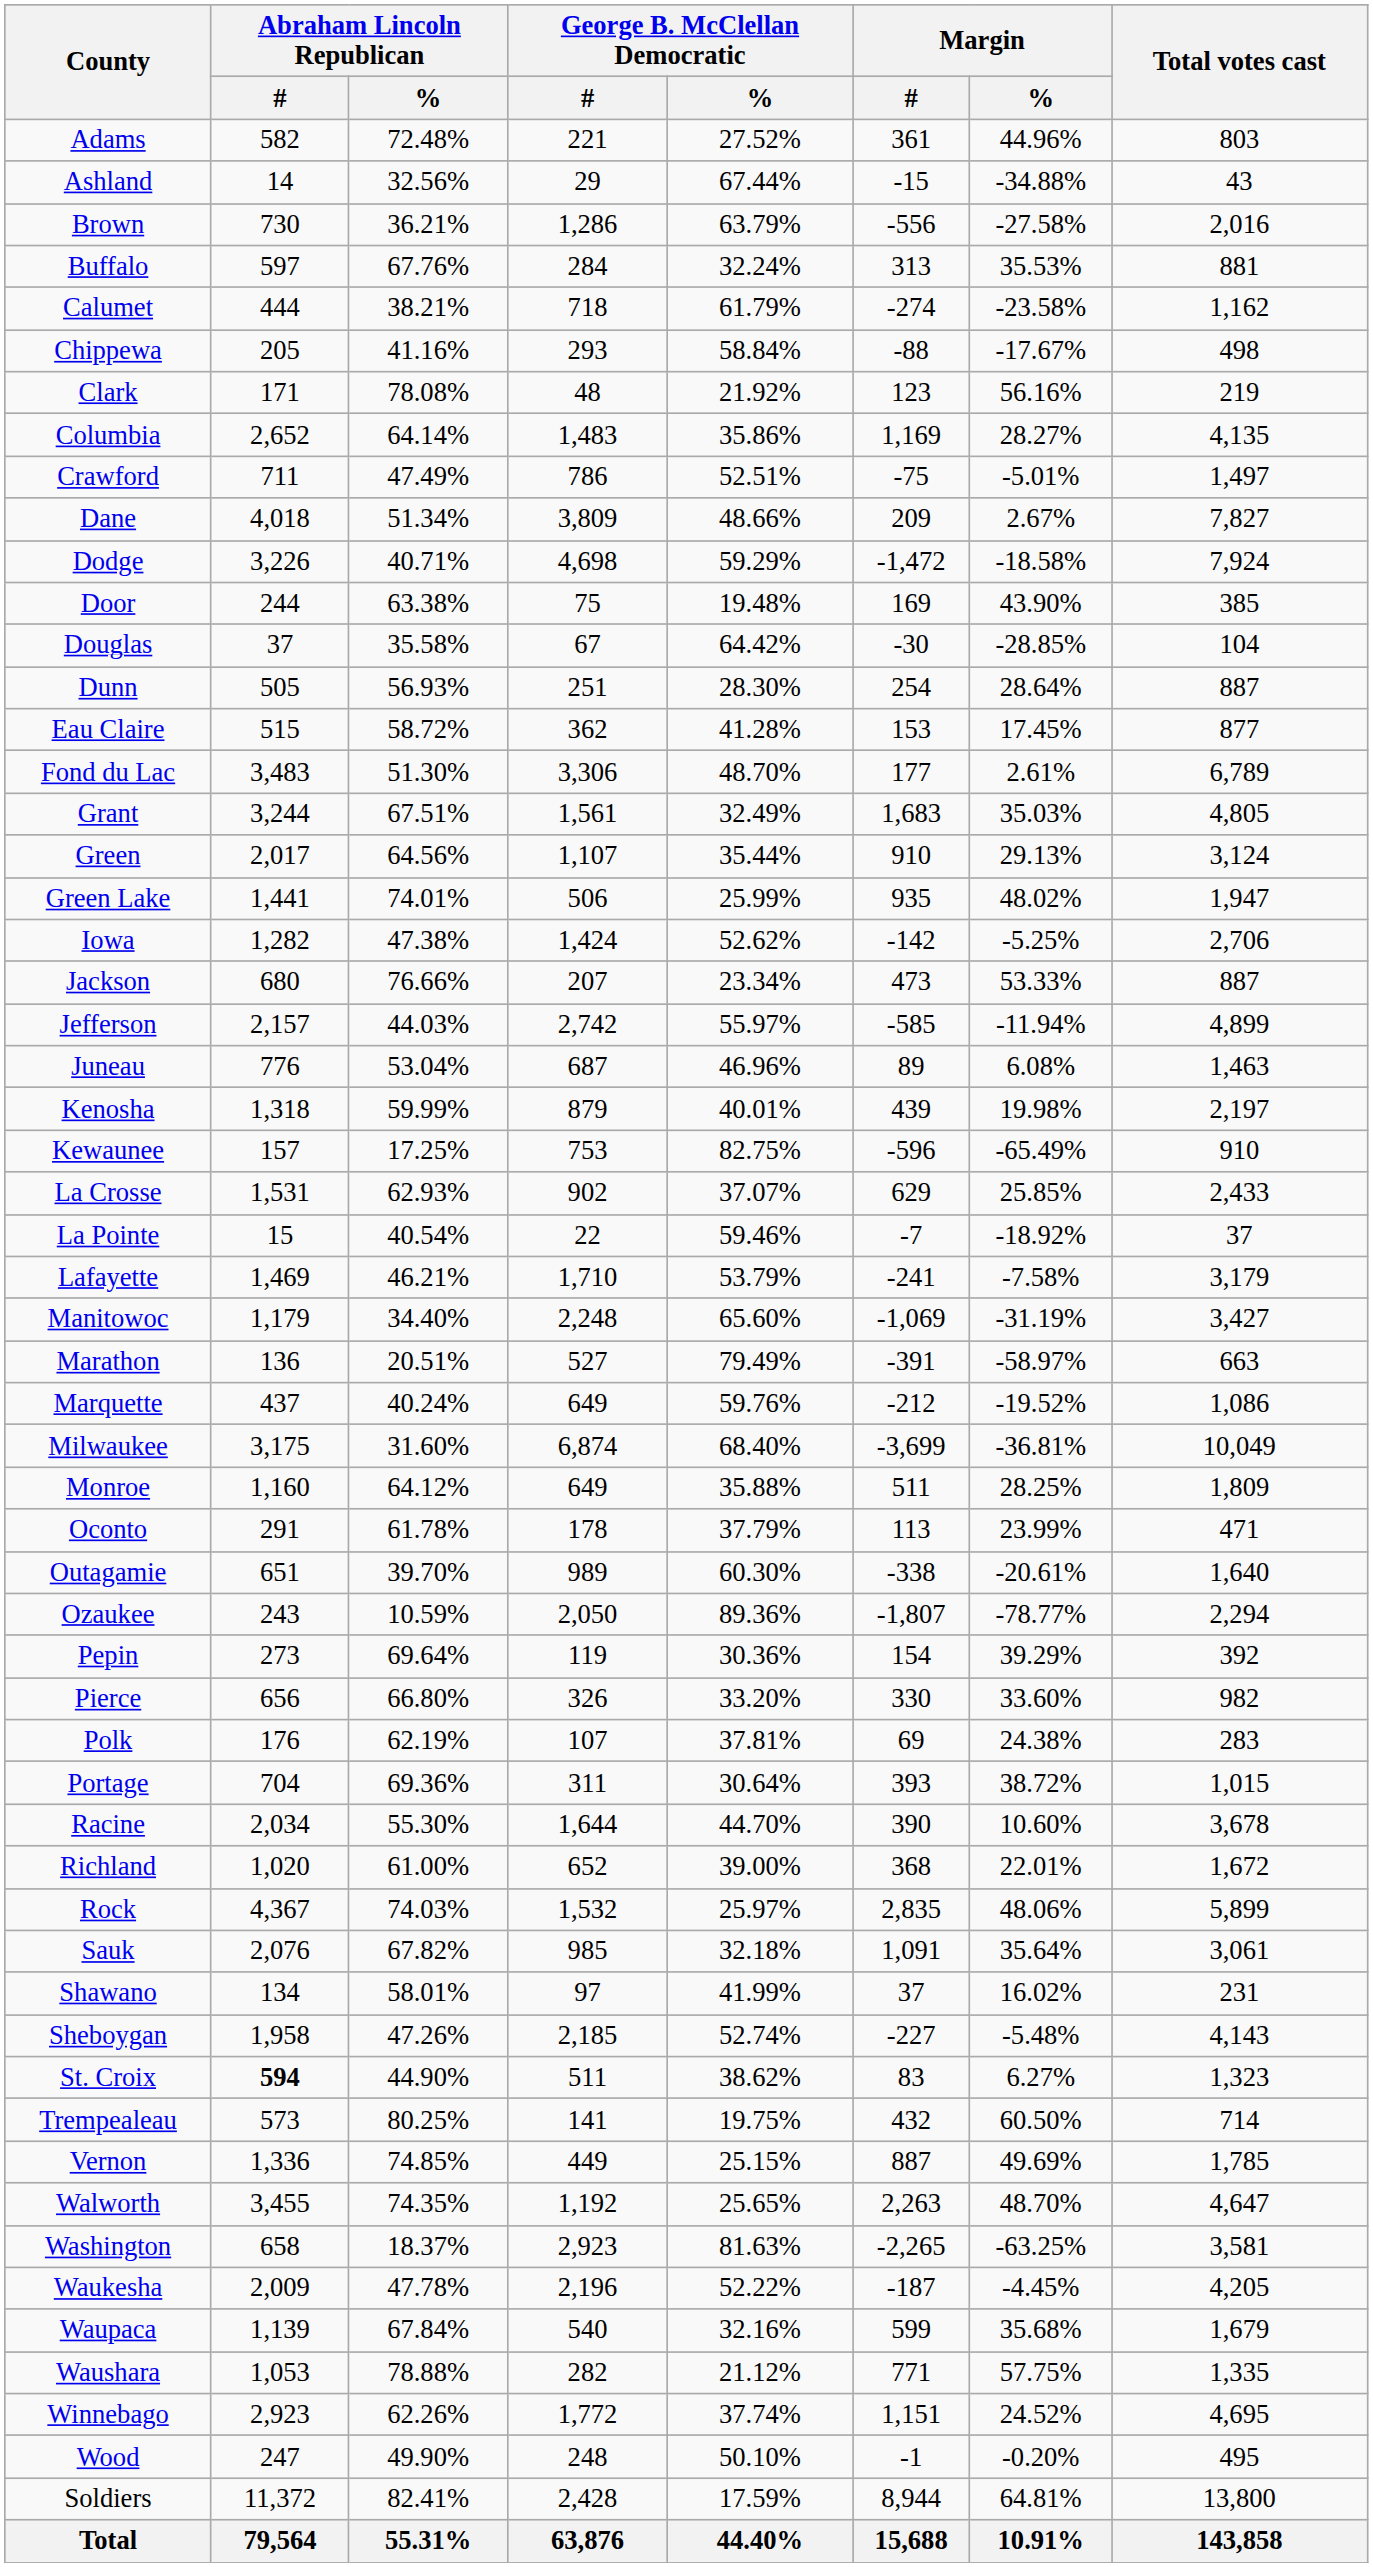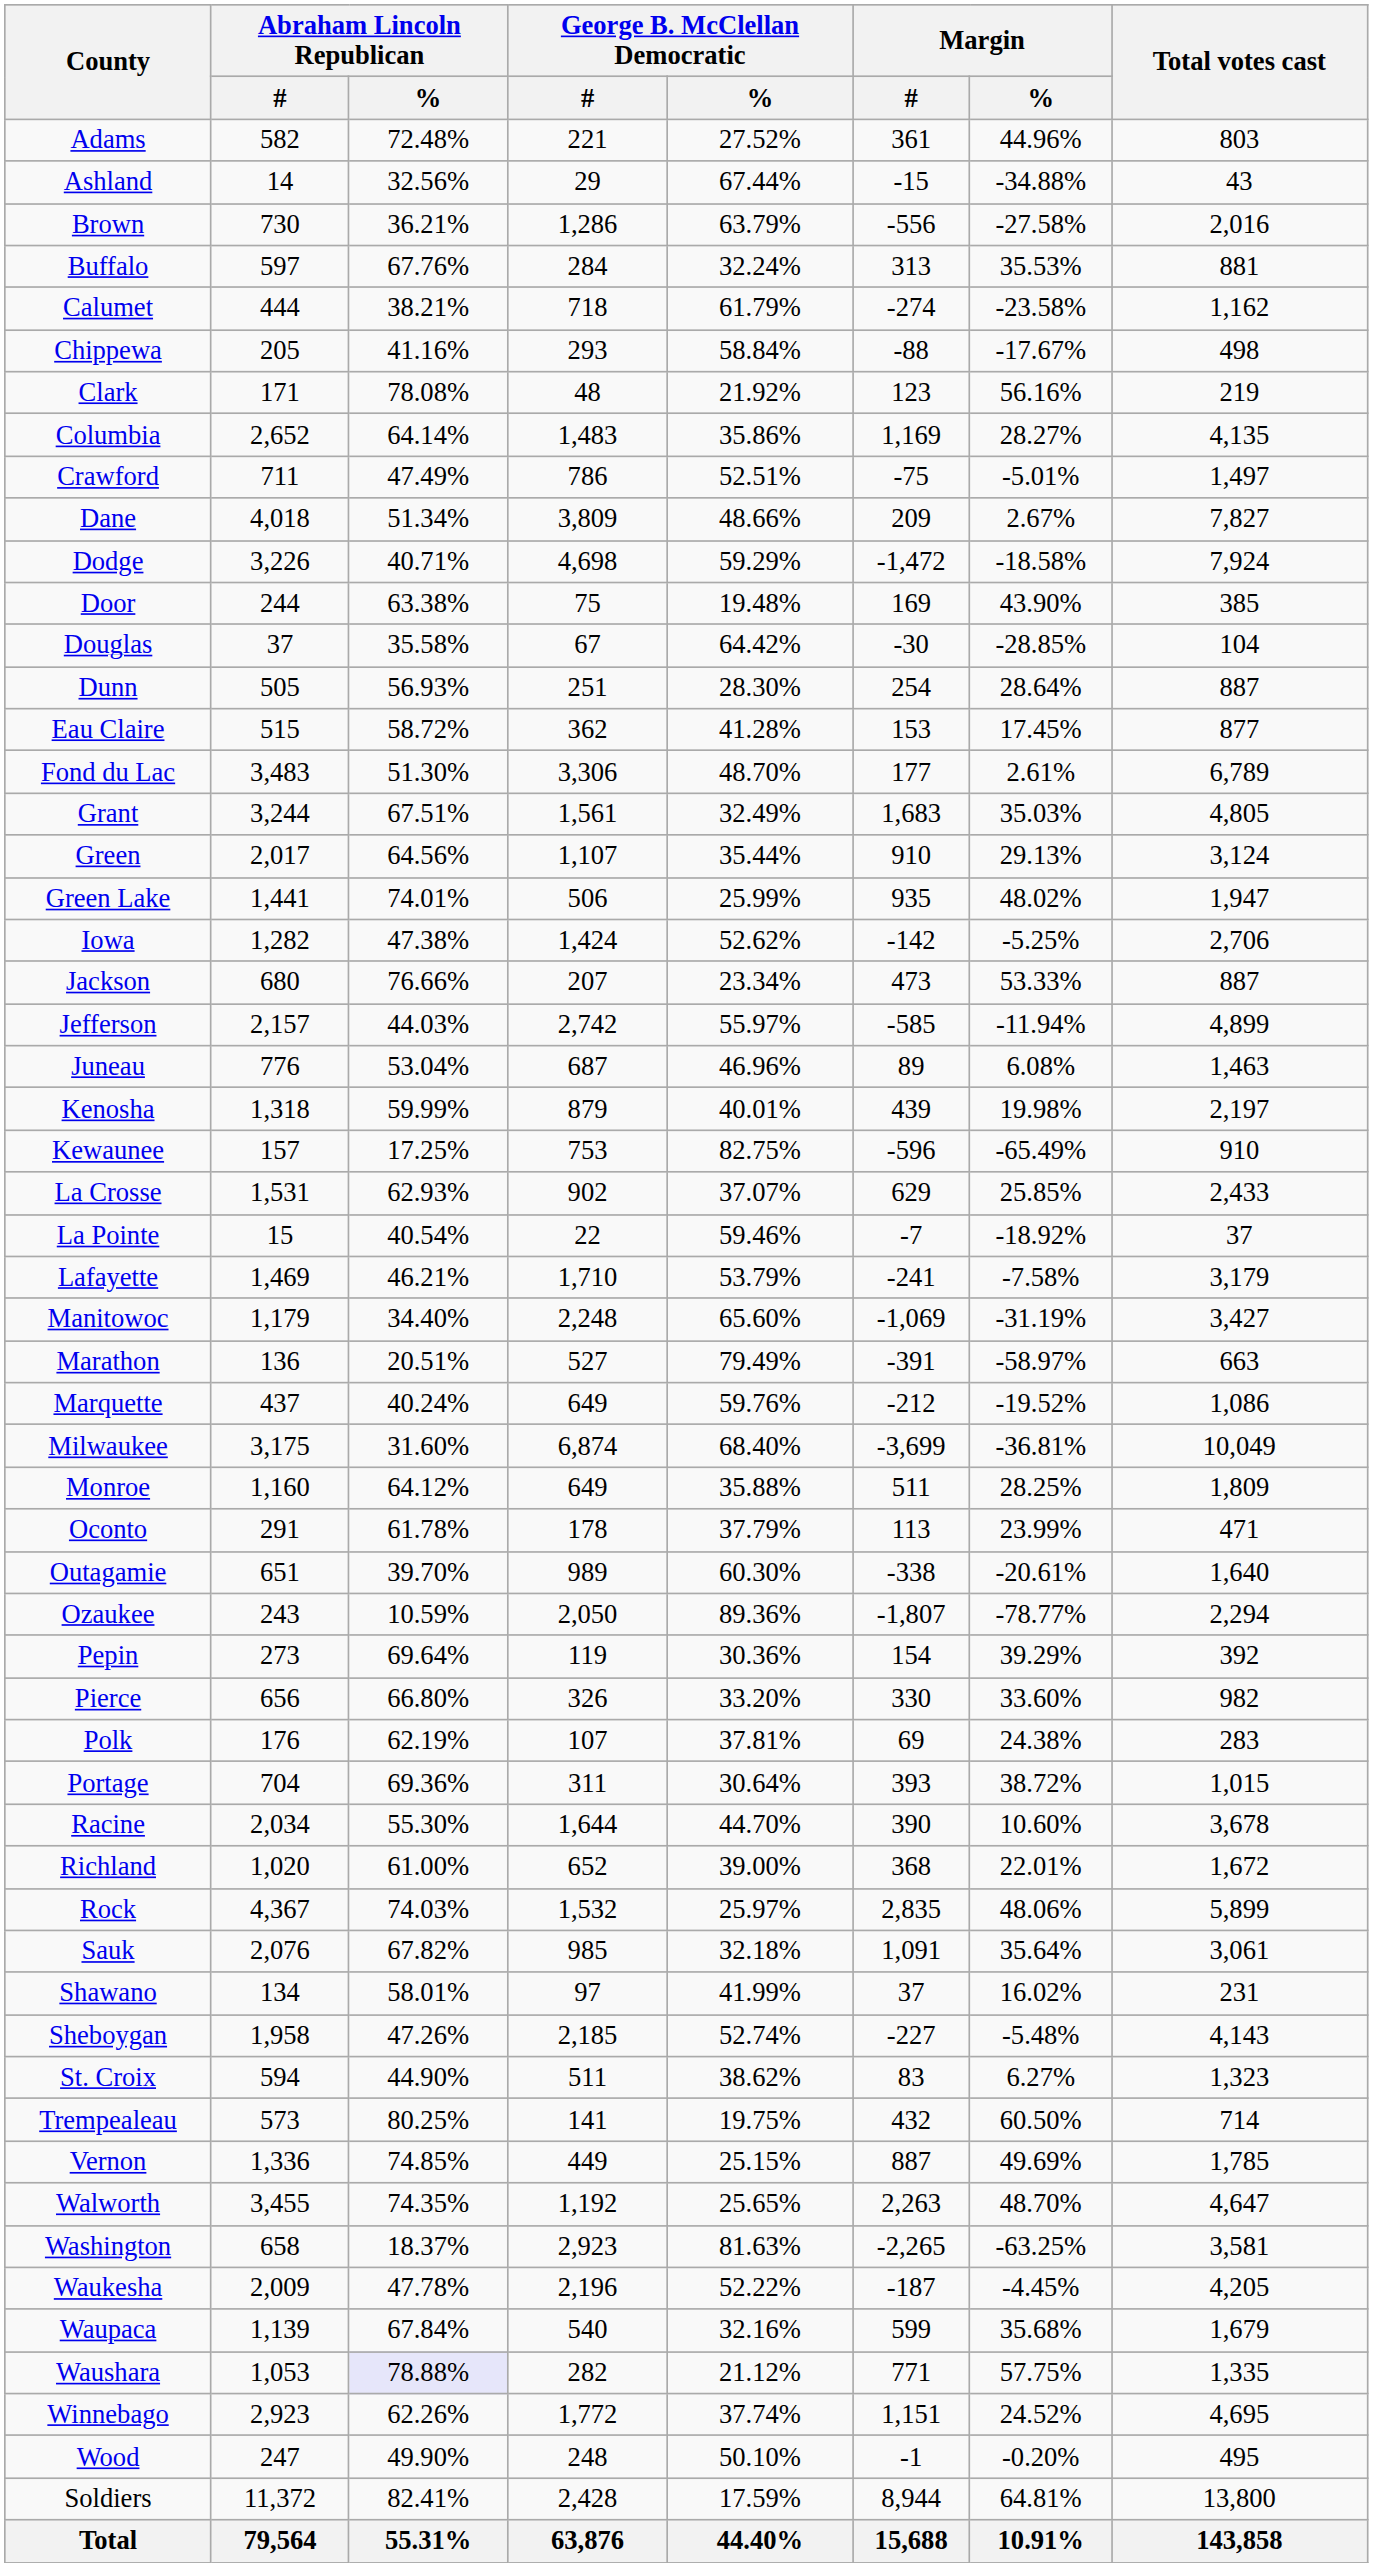St. Croix | Abraham Lincoln Republican / #: bold -> normal
Waushara | Abraham Lincoln Republican / %: no background -> lavender background
